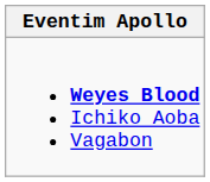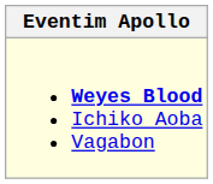row 2 | column 1: no background -> lightyellow background
